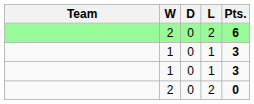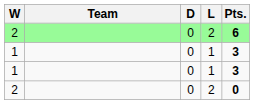columns swapped: Team <-> W
